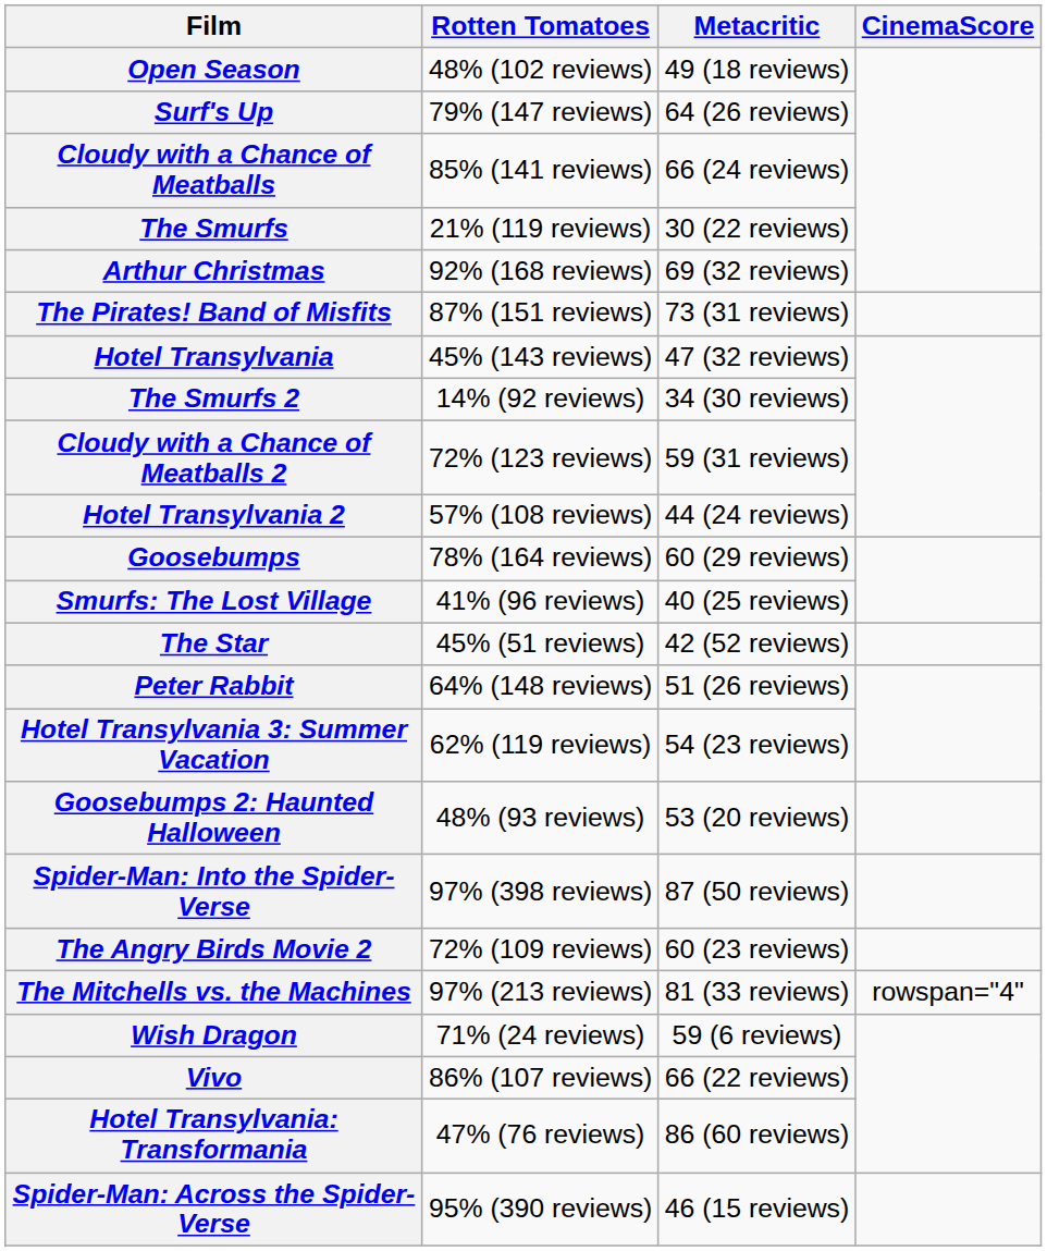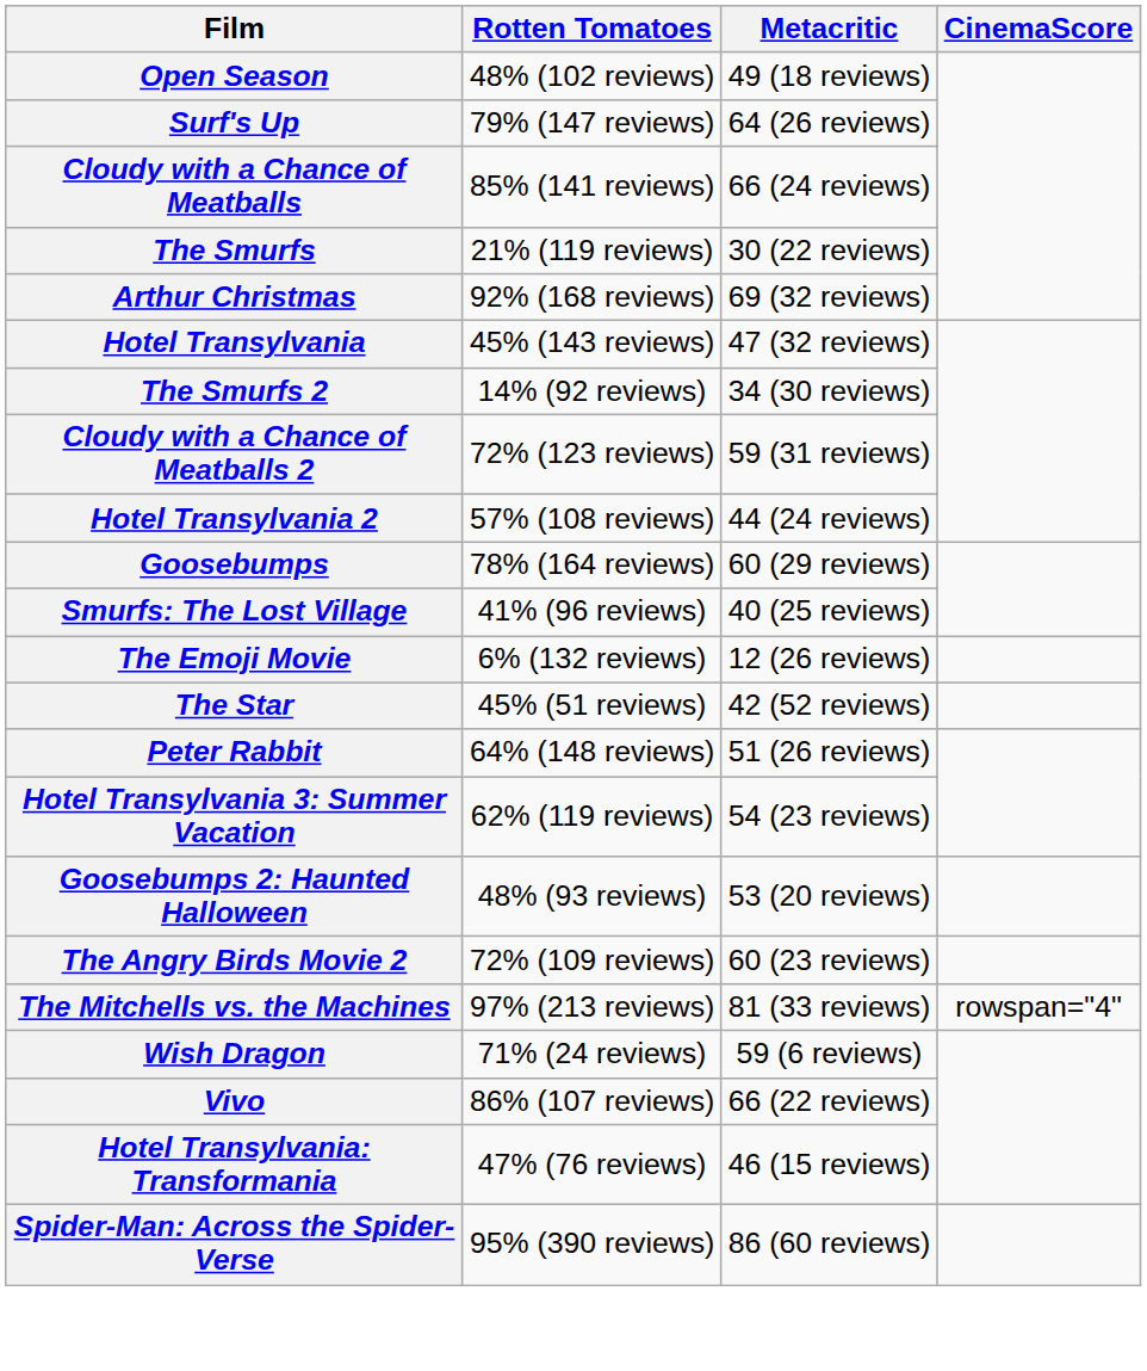- row: The Pirates! Band of Misfits | 87% (151 reviews) | 73 (31 reviews)
+ row: The Emoji Movie | 6% (132 reviews) | 12 (26 reviews)
- row: Spider-Man: Into the Spider-Verse | 97% (398 reviews) | 87 (50 reviews)
Hotel Transylvania: Transformania | Metacritic: 86 (60 reviews) -> 46 (15 reviews)
Spider-Man: Across the Spider-Verse | Metacritic: 46 (15 reviews) -> 86 (60 reviews)
